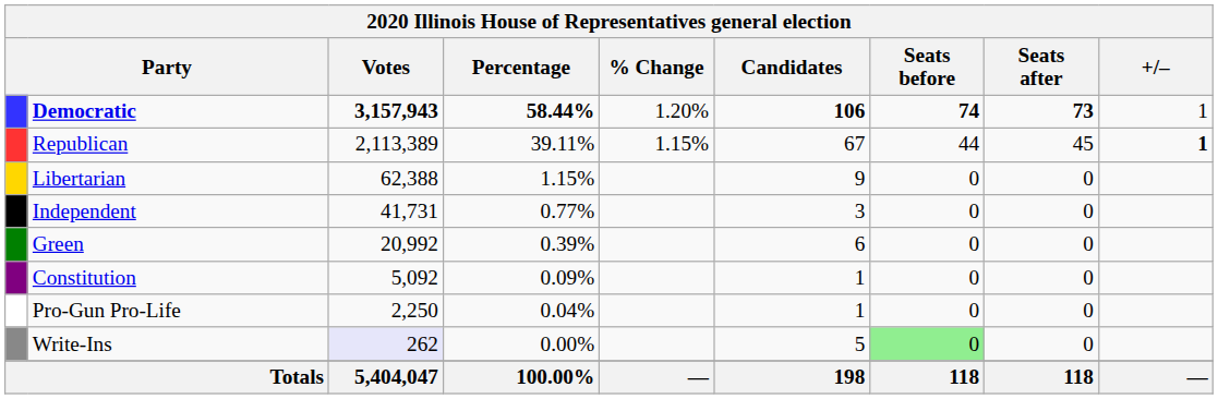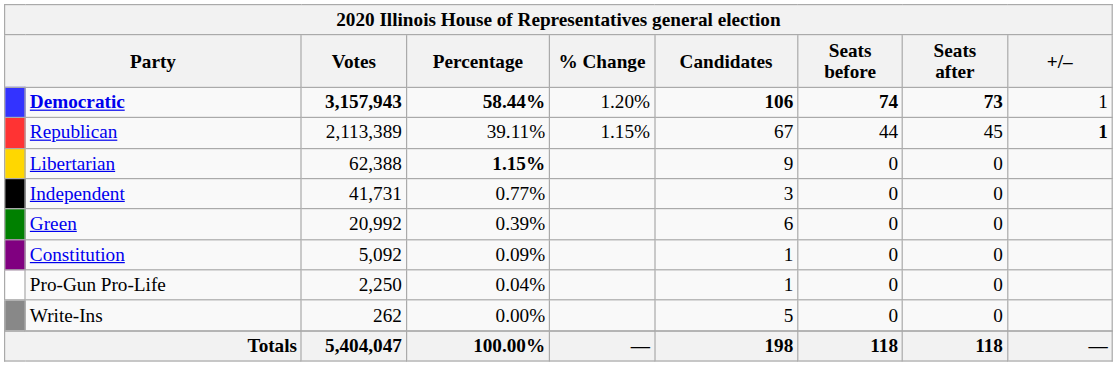Libertarian | Percentage: normal -> bold
Write-Ins | Votes: lavender background -> no background
Write-Ins | Seats before: lightgreen background -> no background
